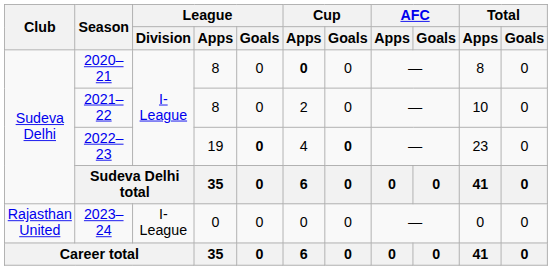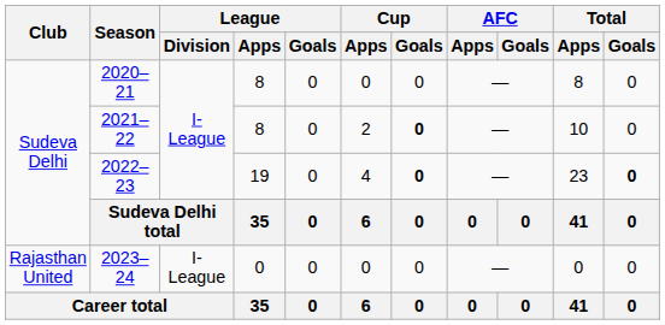2020–21 | Cup / Apps: bold -> normal
2021–22 | Cup / Goals: normal -> bold
2022–23 | League / Goals: bold -> normal
2022–23 | Total / Goals: normal -> bold
